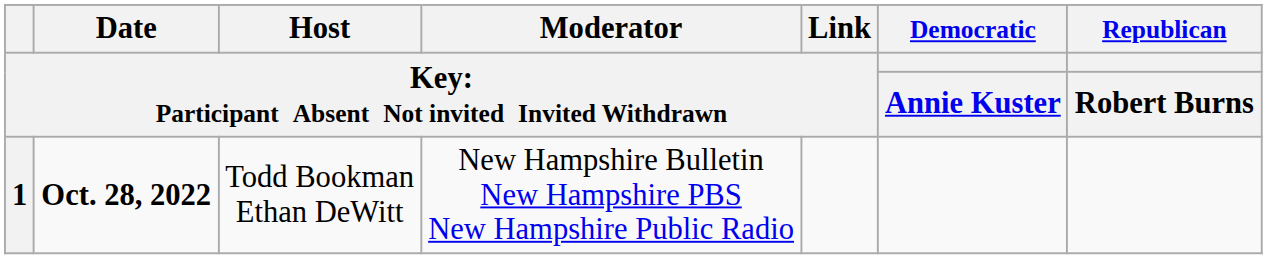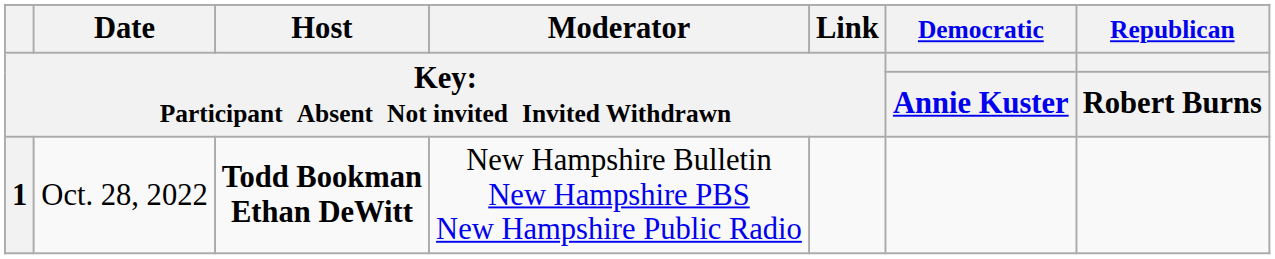1 | column 2: bold -> normal
1 | column 3: normal -> bold
